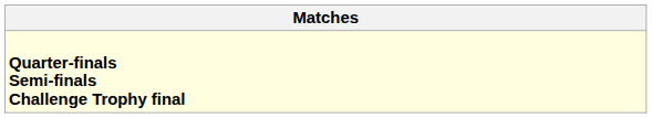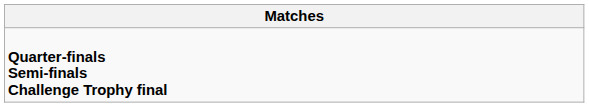row 2 | column 1: lightyellow background -> no background
